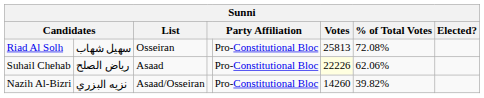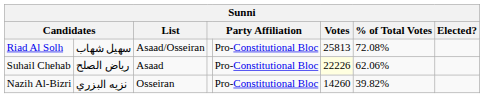Riad Al Solh | List: Osseiran -> Asaad/Osseiran
Nazih Al-Bizri | List: Asaad/Osseiran -> Osseiran
